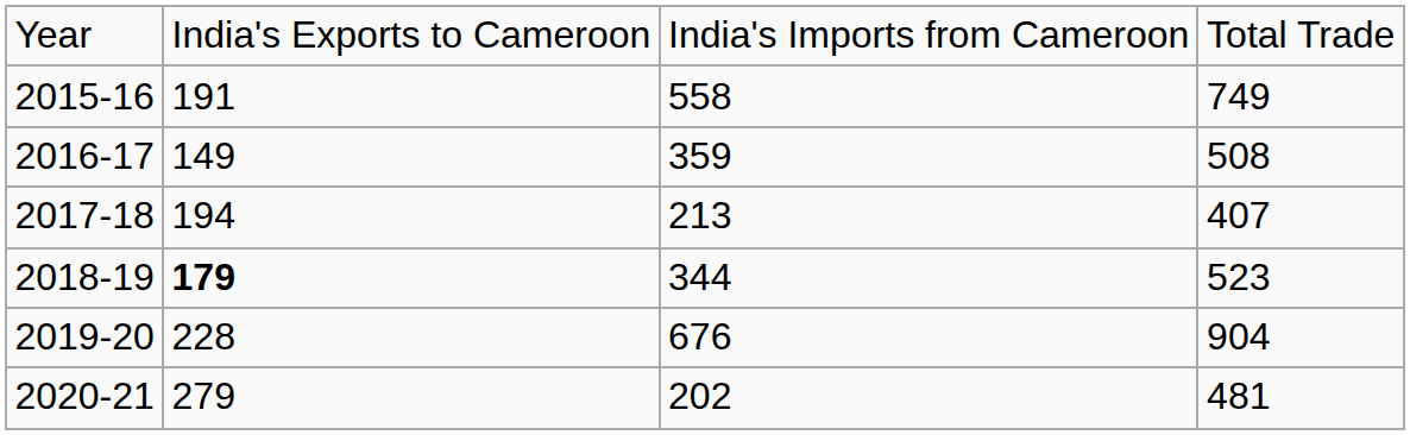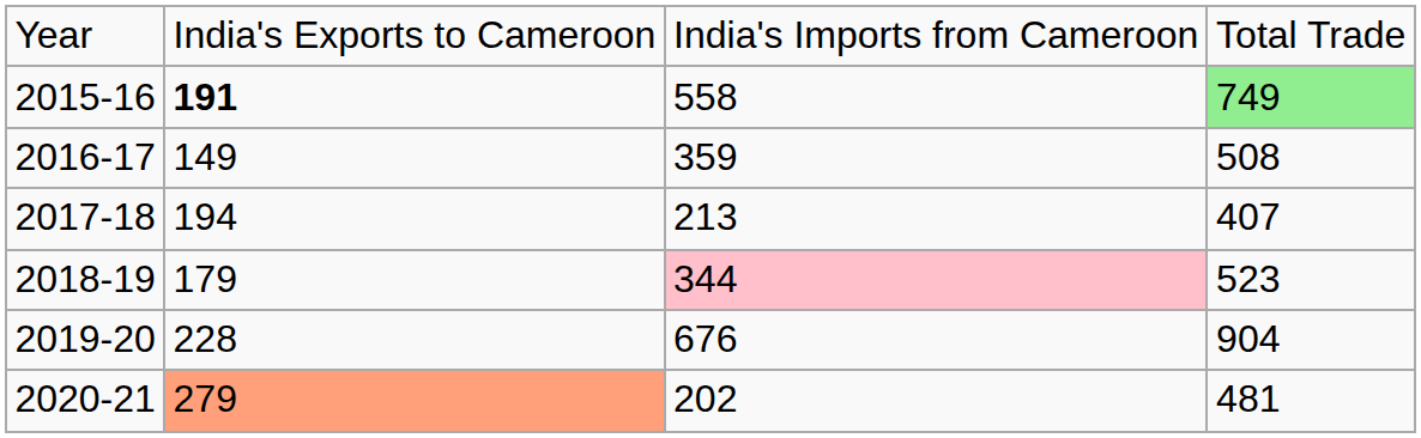2015-16 | column 2: normal -> bold
2015-16 | column 4: no background -> lightgreen background
2018-19 | column 2: bold -> normal
2018-19 | column 3: no background -> pink background
2020-21 | column 2: no background -> lightsalmon background
